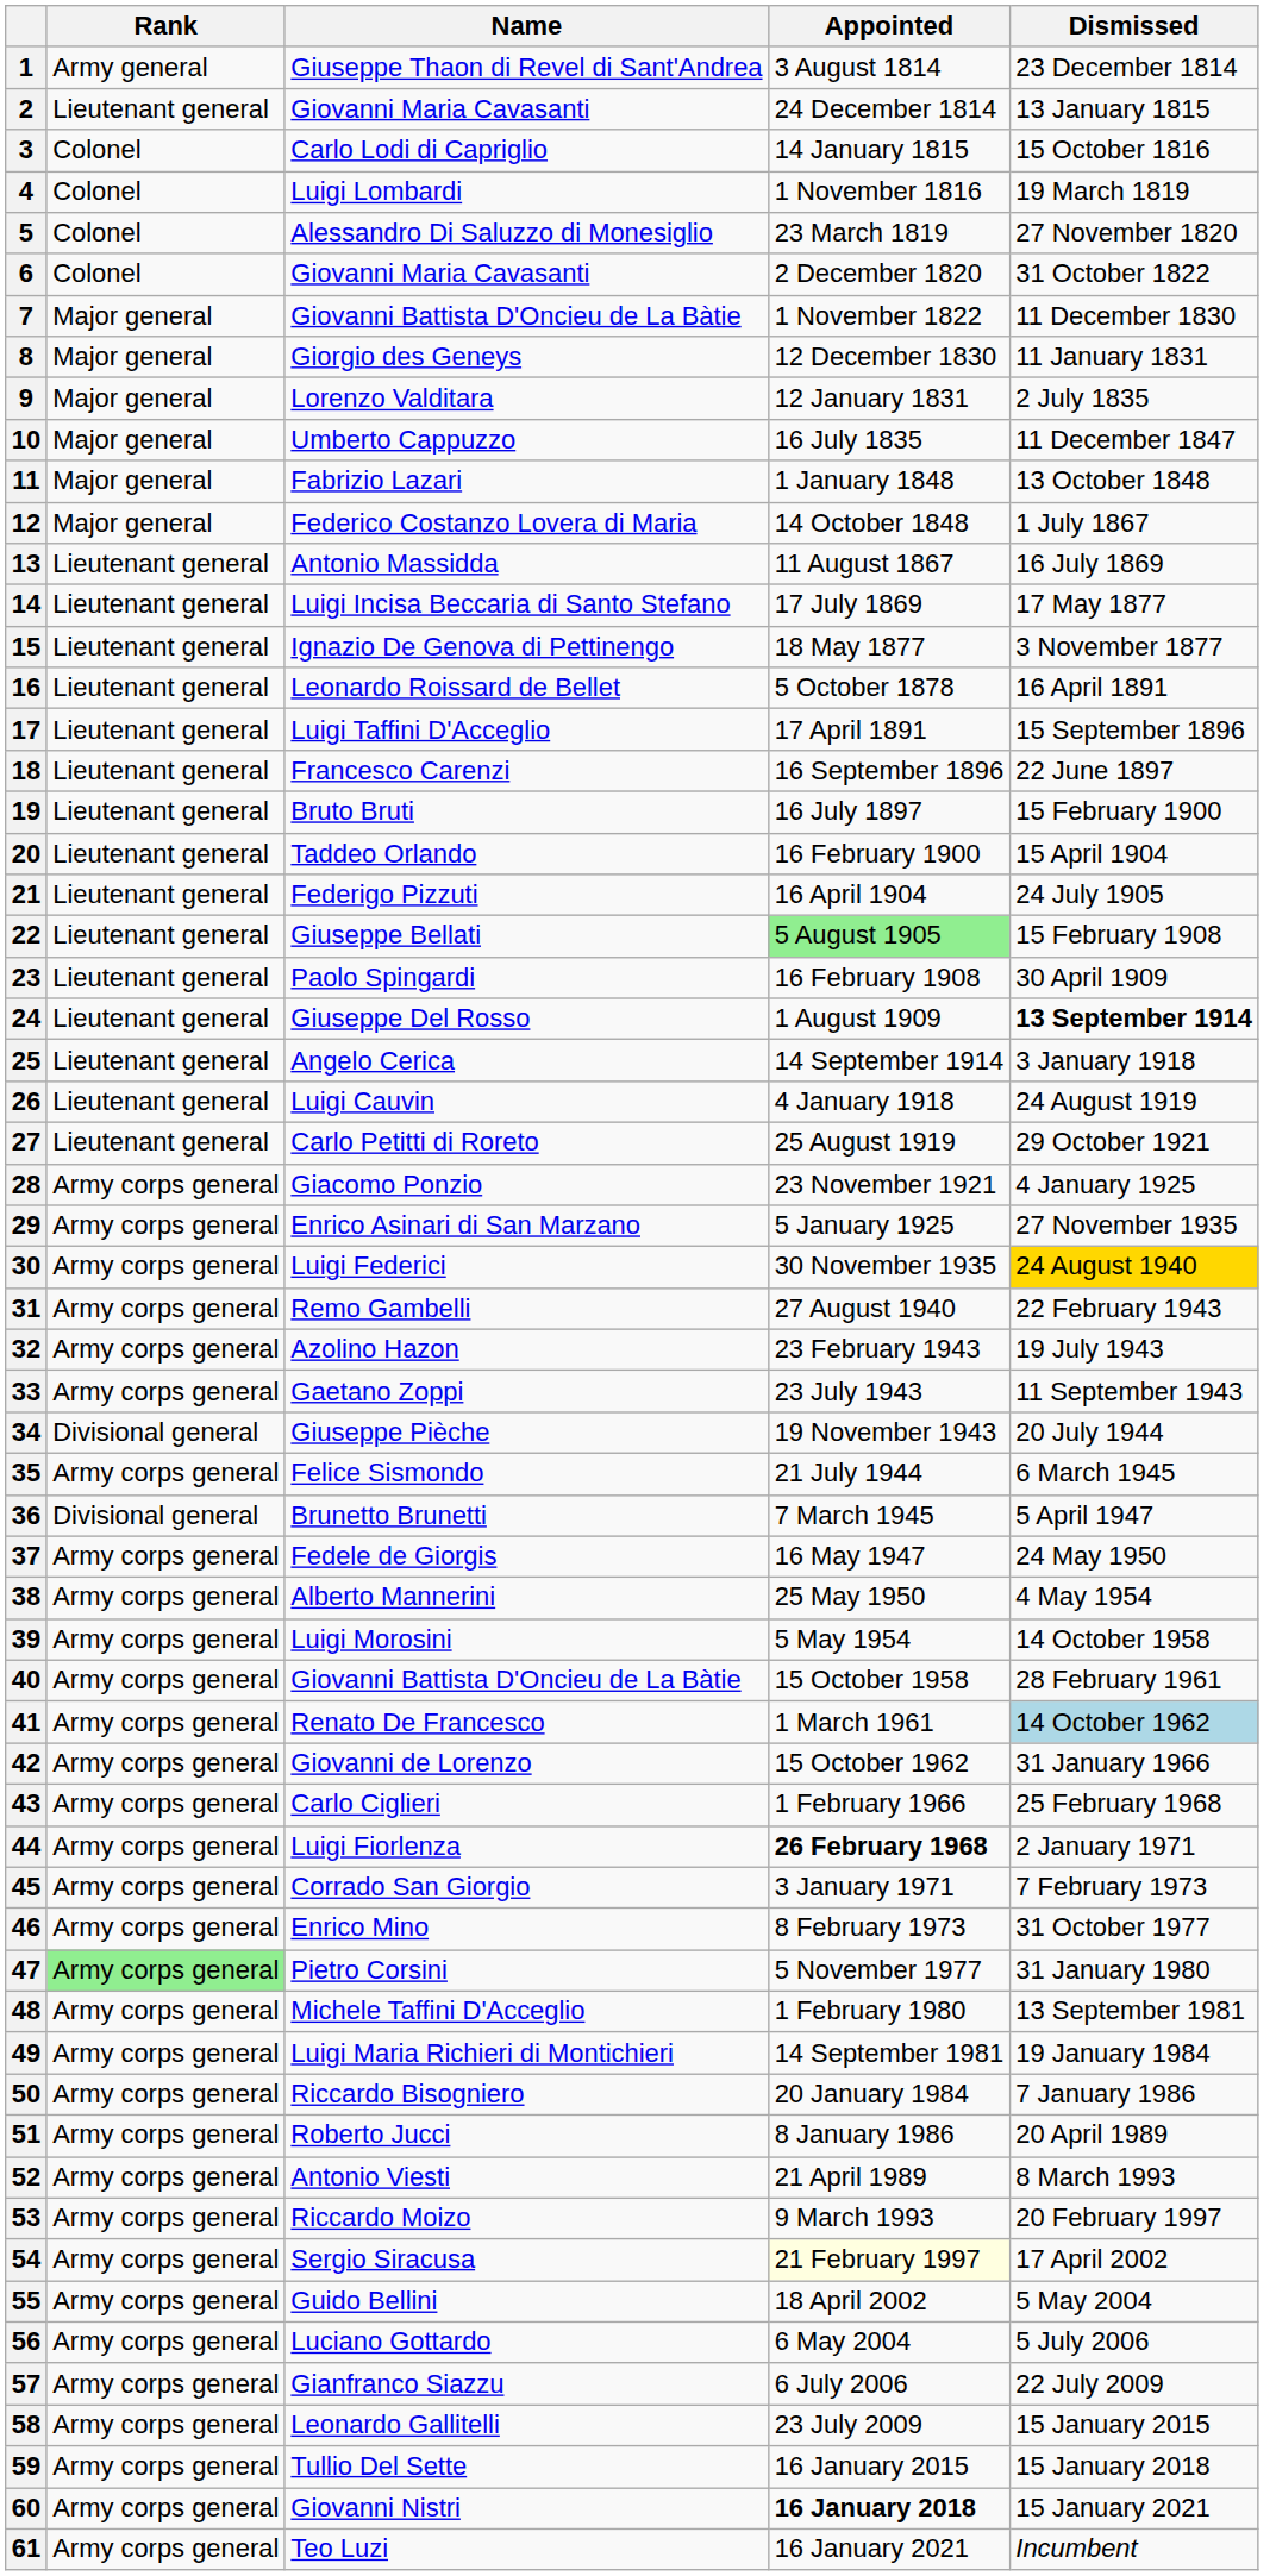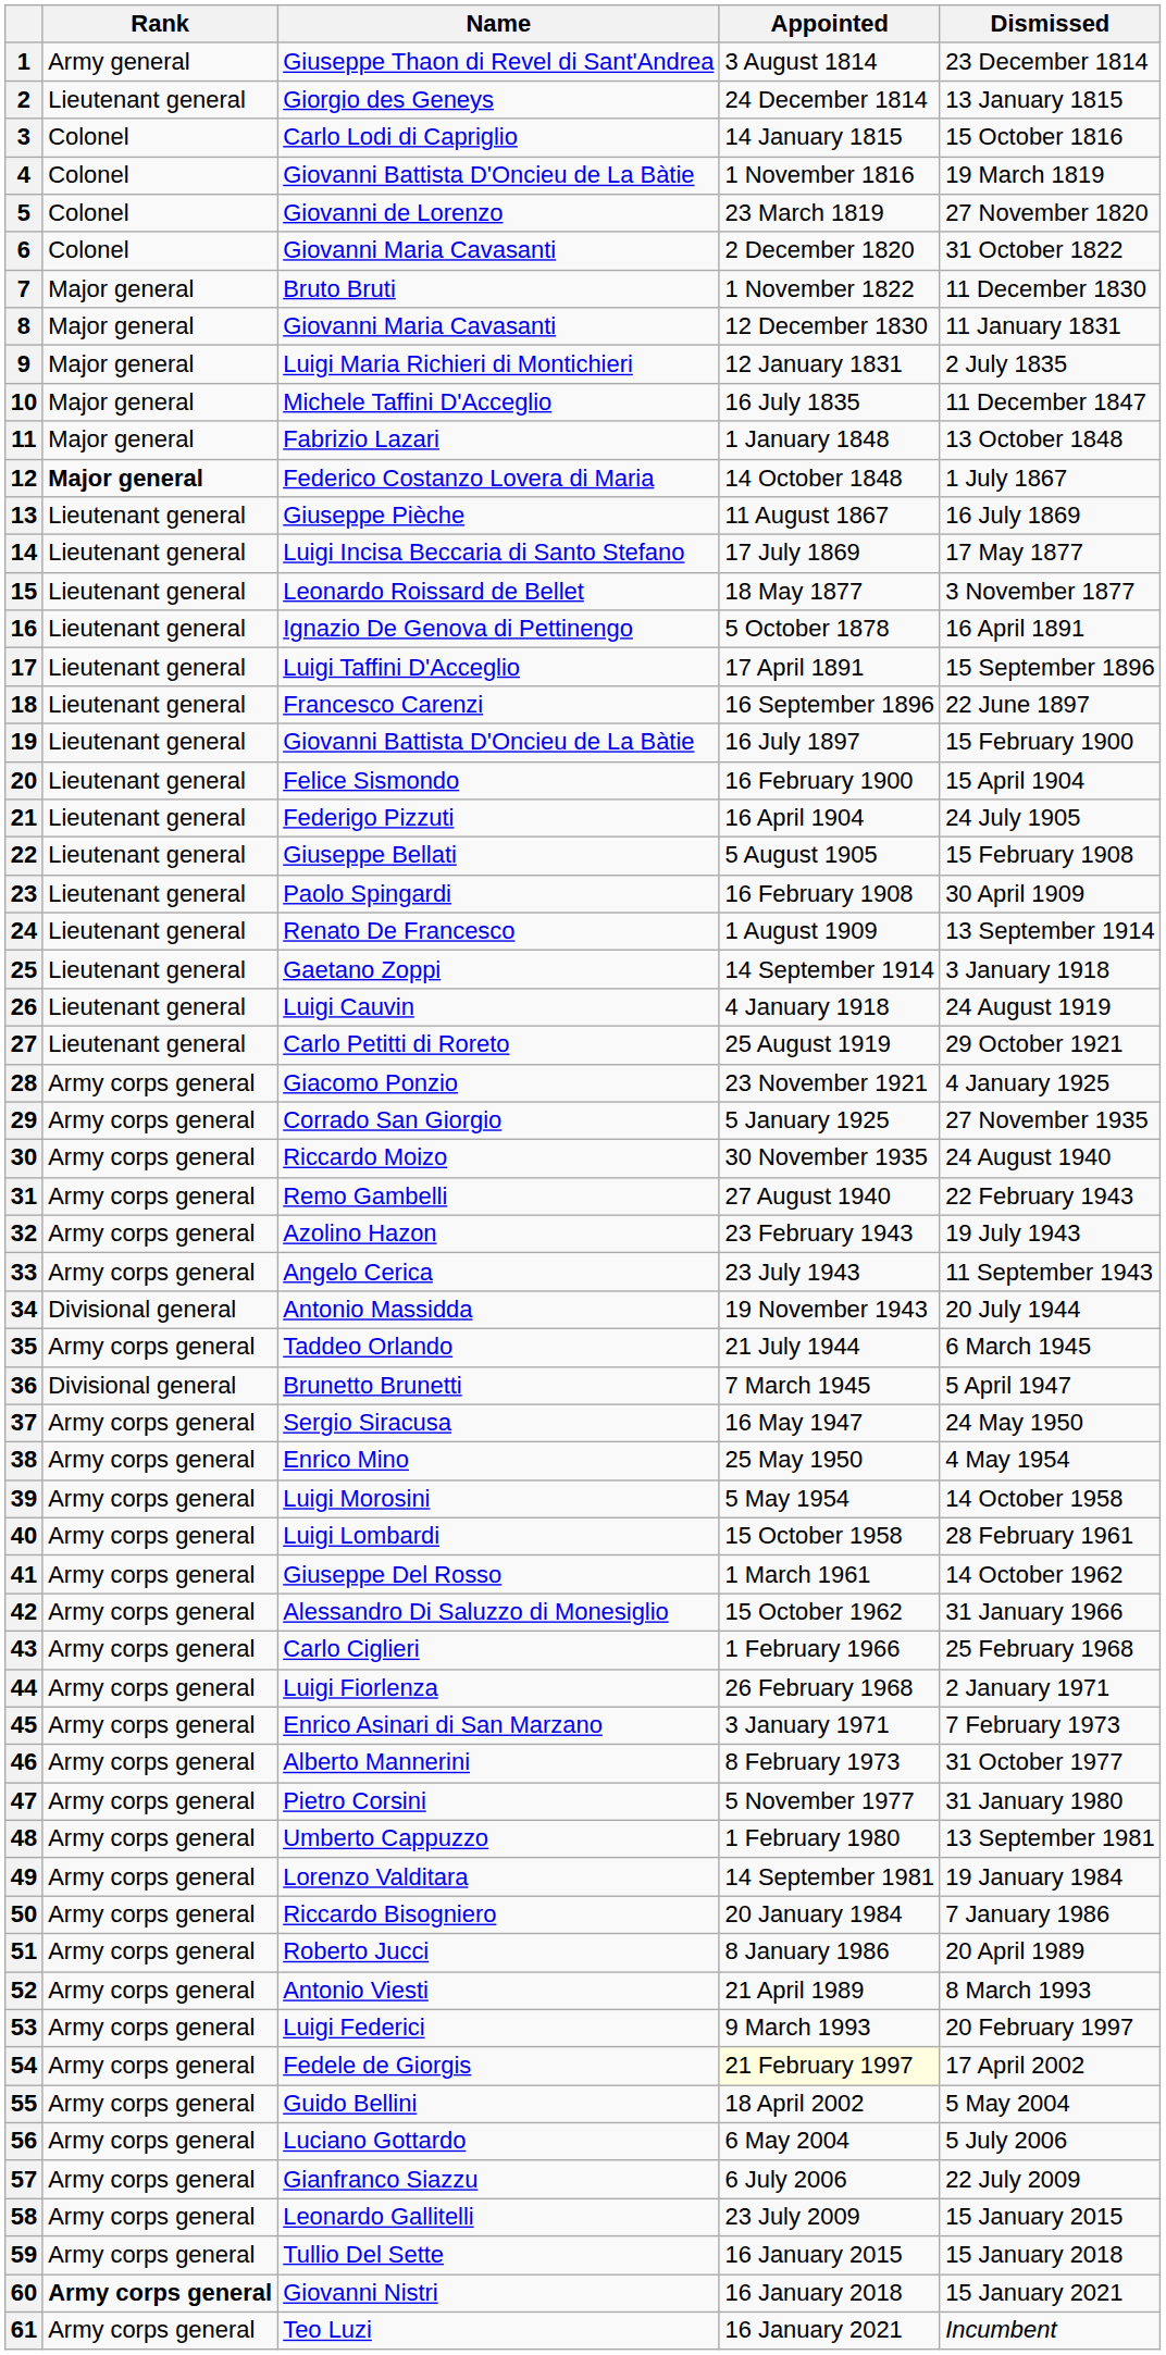2 | Name: Giovanni Maria Cavasanti -> Giorgio des Geneys
4 | Name: Luigi Lombardi -> Giovanni Battista D'Oncieu de La Bàtie
5 | Name: Alessandro Di Saluzzo di Monesiglio -> Giovanni de Lorenzo
7 | Name: Giovanni Battista D'Oncieu de La Bàtie -> Bruto Bruti
8 | Name: Giorgio des Geneys -> Giovanni Maria Cavasanti
9 | Name: Lorenzo Valditara -> Luigi Maria Richieri di Montichieri
10 | Name: Umberto Cappuzzo -> Michele Taffini D'Acceglio
12 | Rank: normal -> bold
13 | Name: Antonio Massidda -> Giuseppe Pièche
15 | Name: Ignazio De Genova di Pettinengo -> Leonardo Roissard de Bellet
16 | Name: Leonardo Roissard de Bellet -> Ignazio De Genova di Pettinengo
19 | Name: Bruto Bruti -> Giovanni Battista D'Oncieu de La Bàtie
20 | Name: Taddeo Orlando -> Felice Sismondo
22 | Appointed: lightgreen background -> no background
24 | Name: Giuseppe Del Rosso -> Renato De Francesco
24 | Dismissed: bold -> normal
25 | Name: Angelo Cerica -> Gaetano Zoppi
29 | Name: Enrico Asinari di San Marzano -> Corrado San Giorgio
30 | Name: Luigi Federici -> Riccardo Moizo
30 | Dismissed: gold background -> no background
33 | Name: Gaetano Zoppi -> Angelo Cerica
34 | Name: Giuseppe Pièche -> Antonio Massidda
35 | Name: Felice Sismondo -> Taddeo Orlando
37 | Name: Fedele de Giorgis -> Sergio Siracusa
38 | Name: Alberto Mannerini -> Enrico Mino
40 | Name: Giovanni Battista D'Oncieu de La Bàtie -> Luigi Lombardi
41 | Name: Renato De Francesco -> Giuseppe Del Rosso
41 | Dismissed: lightblue background -> no background
42 | Name: Giovanni de Lorenzo -> Alessandro Di Saluzzo di Monesiglio
44 | Appointed: bold -> normal
45 | Name: Corrado San Giorgio -> Enrico Asinari di San Marzano
46 | Name: Enrico Mino -> Alberto Mannerini
47 | Rank: lightgreen background -> no background
48 | Name: Michele Taffini D'Acceglio -> Umberto Cappuzzo
49 | Name: Luigi Maria Richieri di Montichieri -> Lorenzo Valditara
53 | Name: Riccardo Moizo -> Luigi Federici
54 | Name: Sergio Siracusa -> Fedele de Giorgis
60 | Rank: normal -> bold
60 | Appointed: bold -> normal
